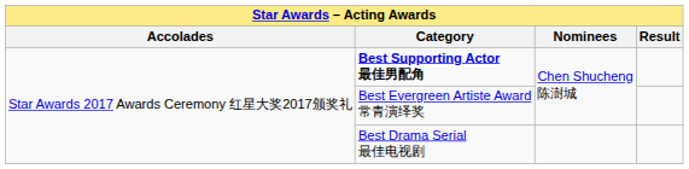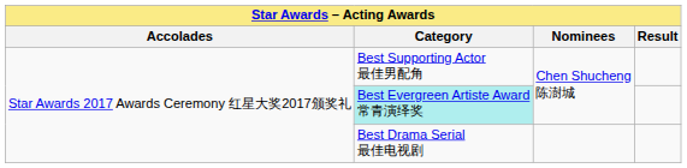Best Supporting Actor 最佳男配角 | Category: bold -> normal
Best Evergreen Artiste Award 常青演绎奖 | Category: no background -> paleturquoise background
